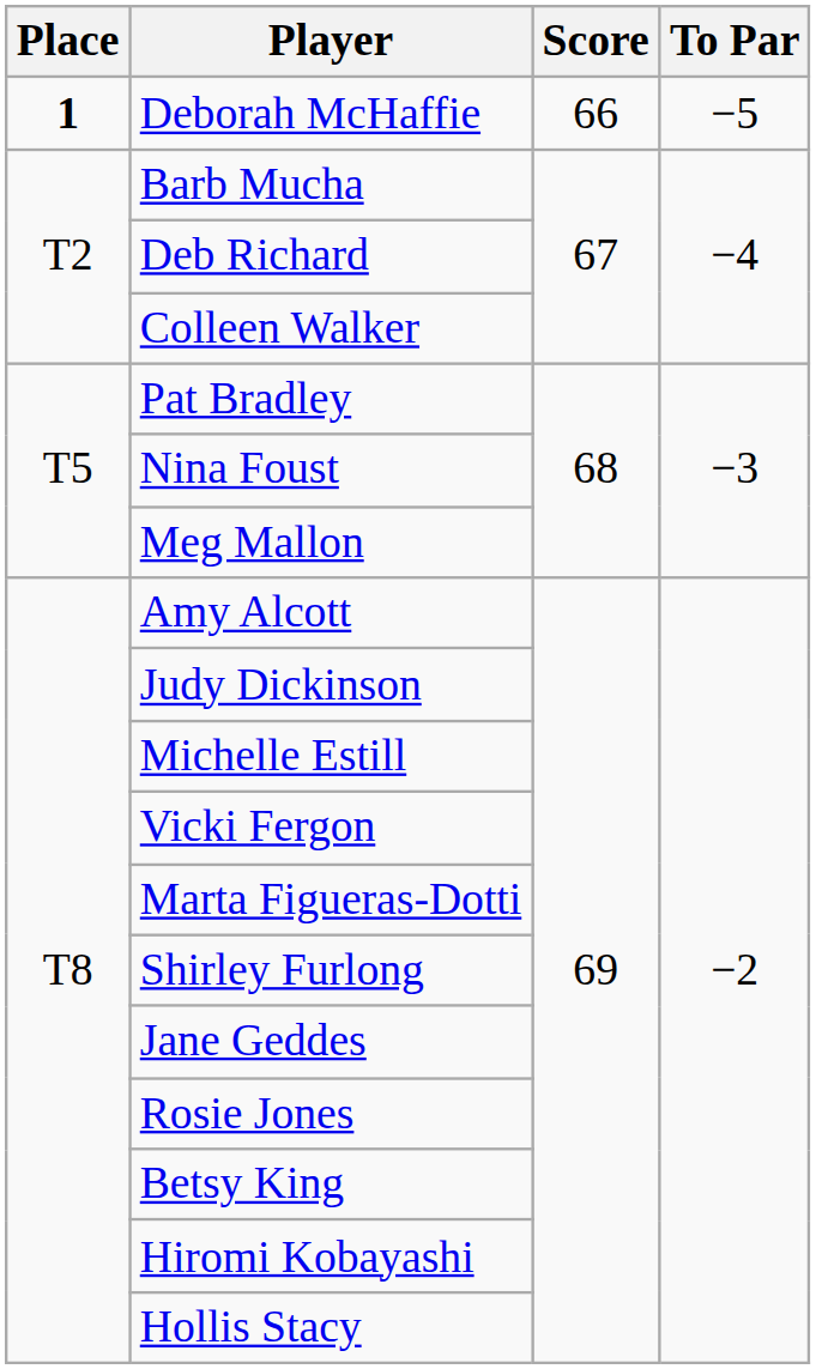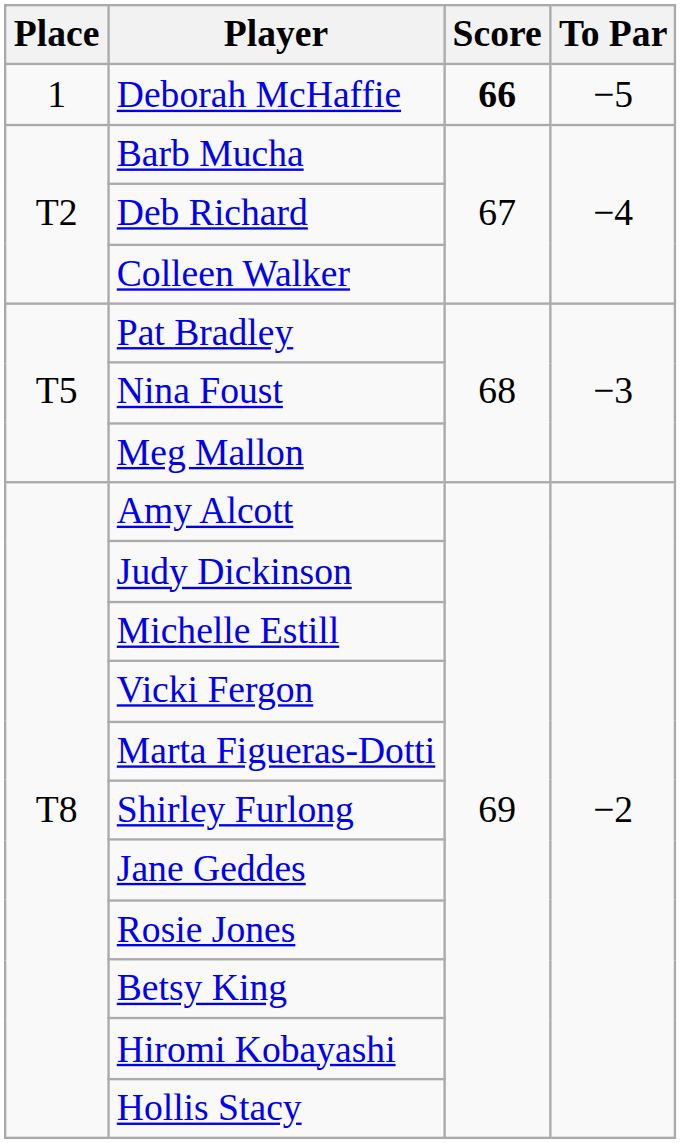Deborah McHaffie | Place: bold -> normal
Deborah McHaffie | Score: normal -> bold
